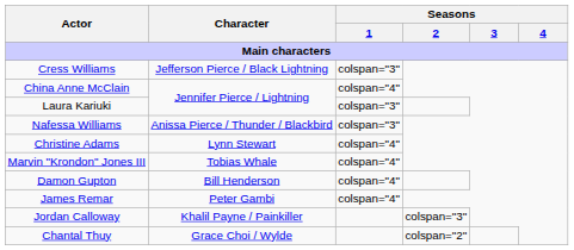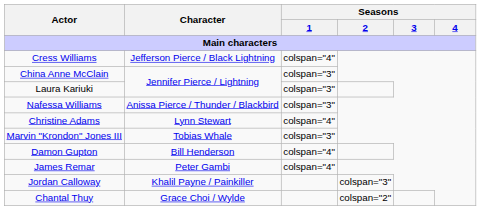Cress Williams | Seasons / 1: colspan="3" -> colspan="4"
China Anne McClain | Seasons / 1: colspan="4" -> colspan="3"
Marvin "Krondon" Jones III | Seasons / 1: colspan="4" -> colspan="3"
